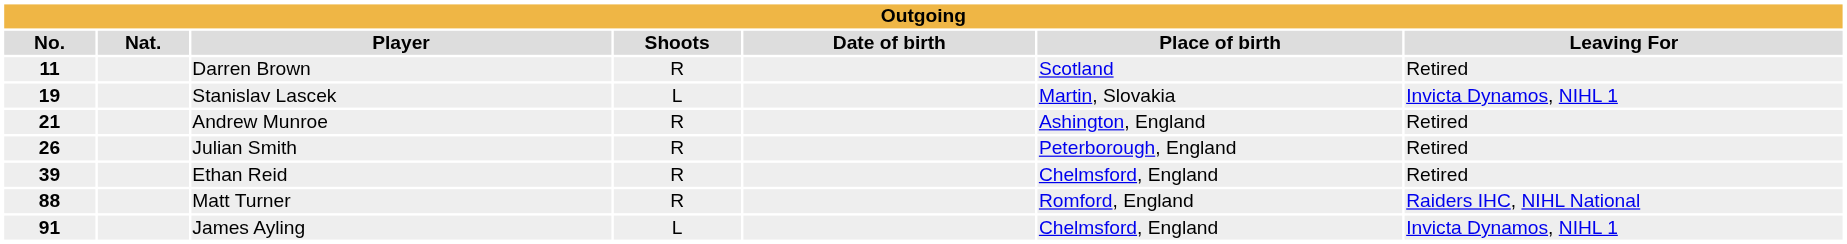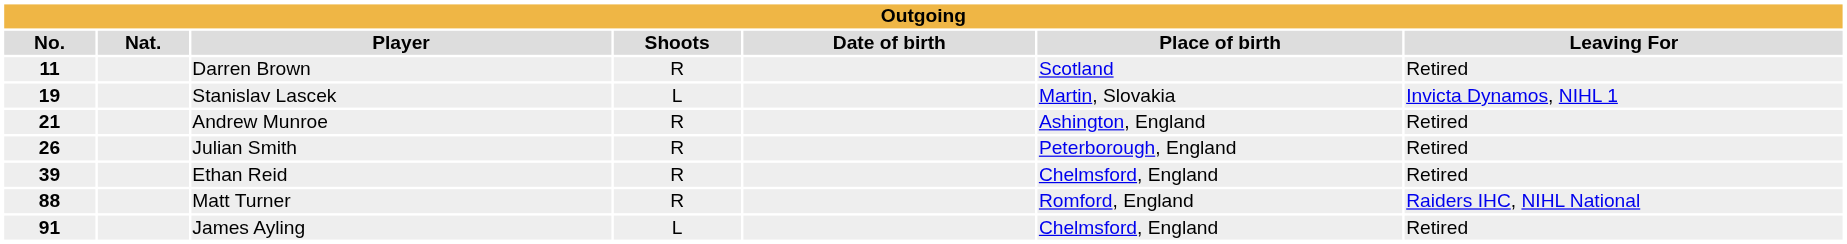James Ayling | Leaving For: Invicta Dynamos, NIHL 1 -> Retired
